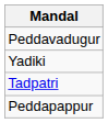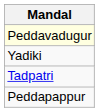row 2 | column 1: no background -> lightyellow background
